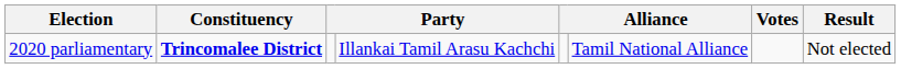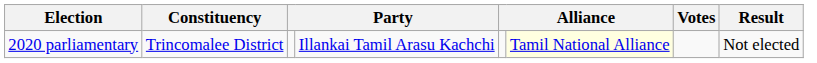2020 parliamentary | Constituency: bold -> normal
2020 parliamentary | column 6: no background -> lightyellow background
